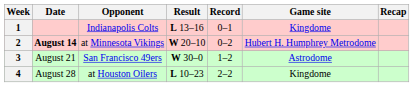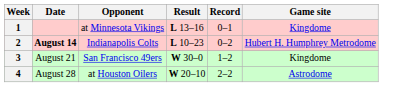- column: Recap
1 | Opponent: Indianapolis Colts -> at Minnesota Vikings
2 | Opponent: at Minnesota Vikings -> Indianapolis Colts
2 | Result: W 20–10 -> L 10–23
3 | Game site: Astrodome -> Kingdome
4 | Result: L 10–23 -> W 20–10
4 | Game site: Kingdome -> Astrodome
